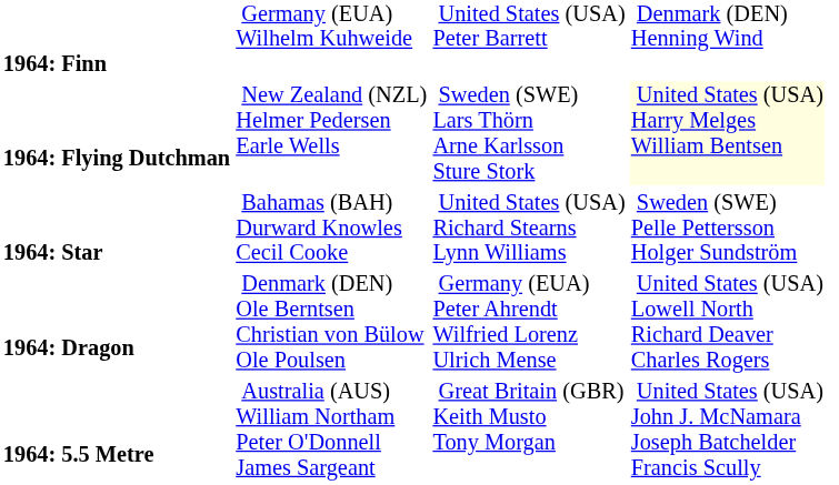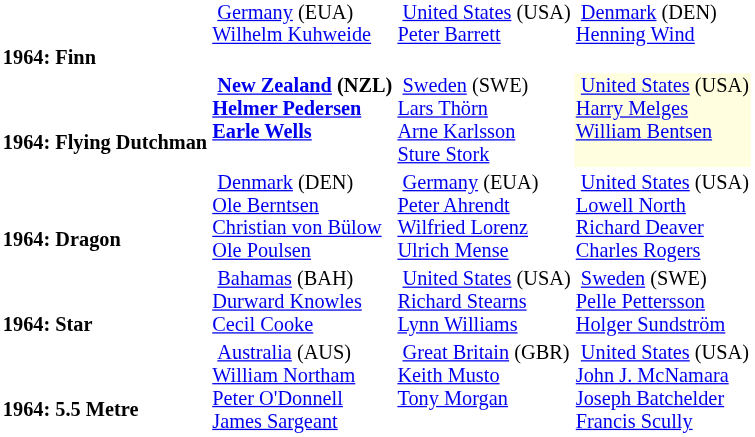1964: Flying Dutchman | column 2: normal -> bold
rows swapped: 1964: Star <-> 1964: Dragon
